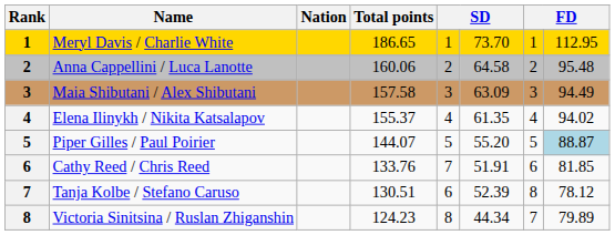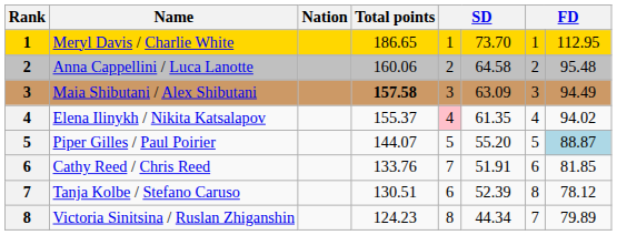Maia Shibutani / Alex Shibutani | Total points: normal -> bold
Elena Ilinykh / Nikita Katsalapov | column 5: no background -> pink background
